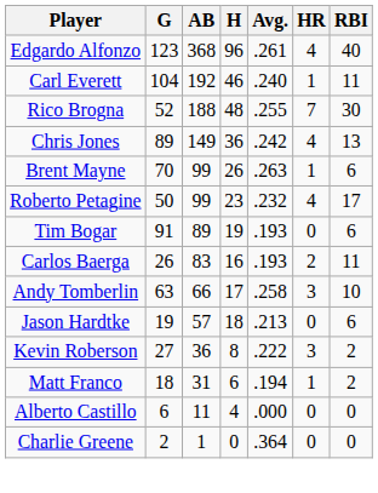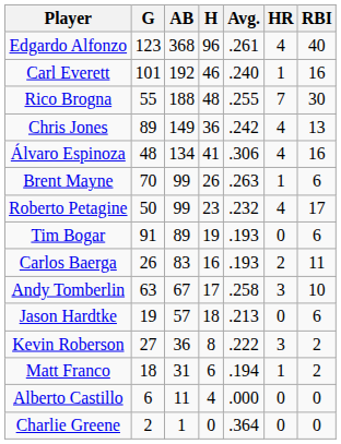Carl Everett | G: 104 -> 101
Carl Everett | RBI: 11 -> 16
Rico Brogna | G: 52 -> 55
+ row: Álvaro Espinoza | 48 | 134 | 41 | .306 | 4 | 16
Andy Tomberlin | AB: 66 -> 67
